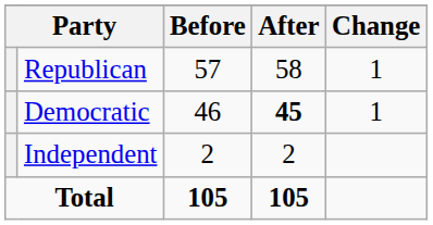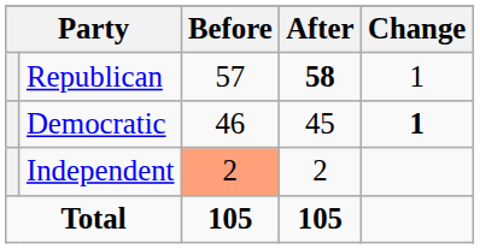Republican | After: normal -> bold
Democratic | After: bold -> normal
Democratic | Change: normal -> bold
Independent | Before: no background -> lightsalmon background
